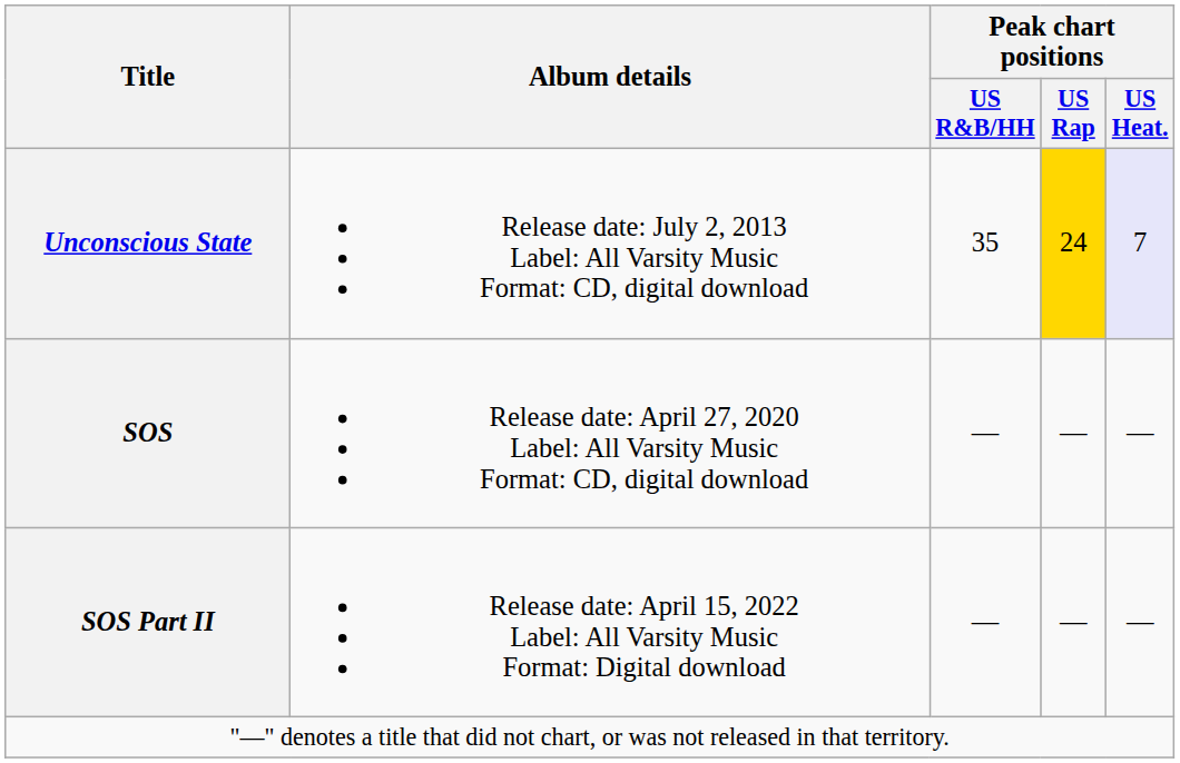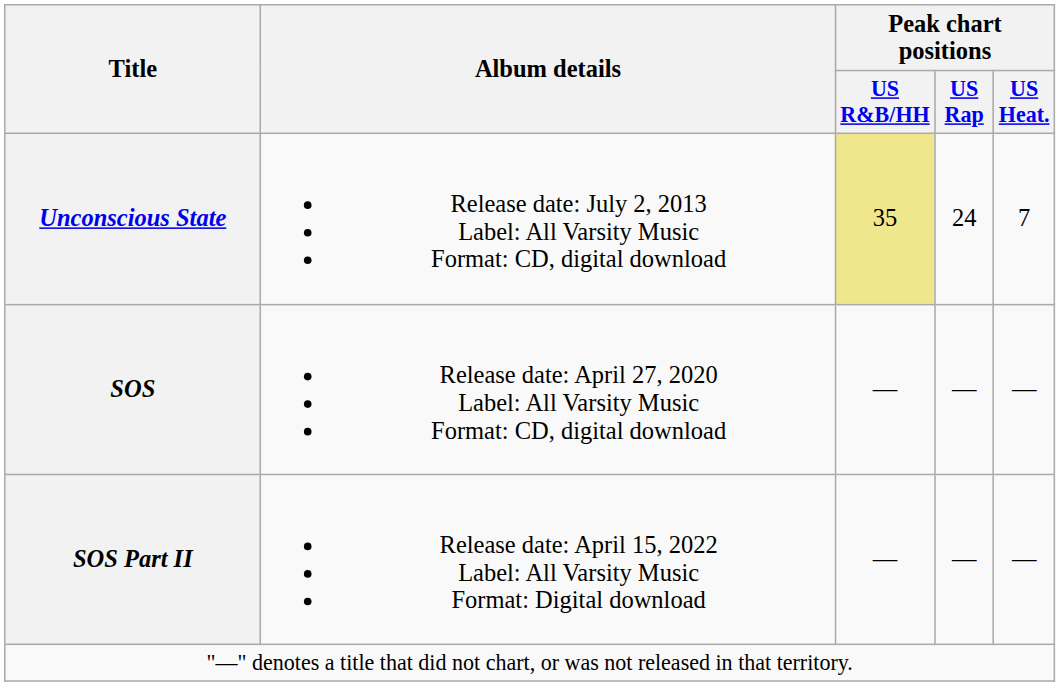row 3 | Peak chart positions / US R&B/HH: no background -> khaki background
row 3 | Peak chart positions / US Rap: gold background -> no background
row 3 | Peak chart positions / US Heat.: lavender background -> no background
